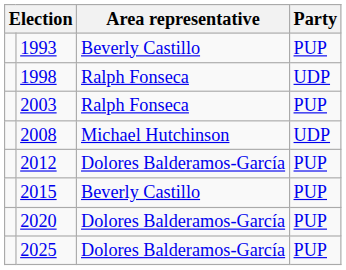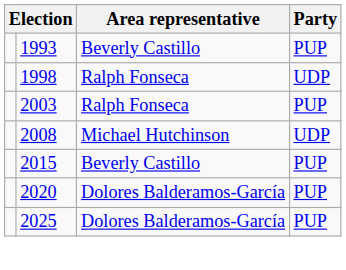- row: 2012 | Dolores Balderamos-García | PUP
